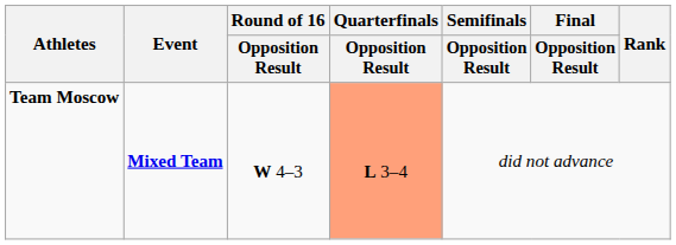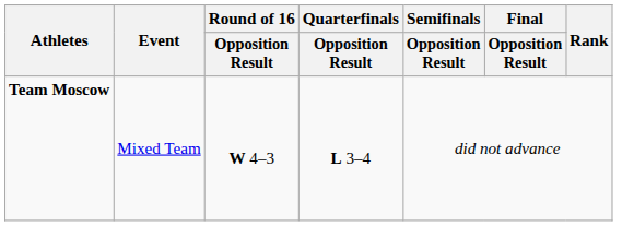Team Moscow | Event: bold -> normal
Team Moscow | Quarterfinals / Opposition Result: lightsalmon background -> no background
